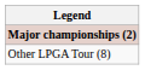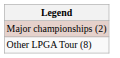row 2 | column 1: bold -> normal
